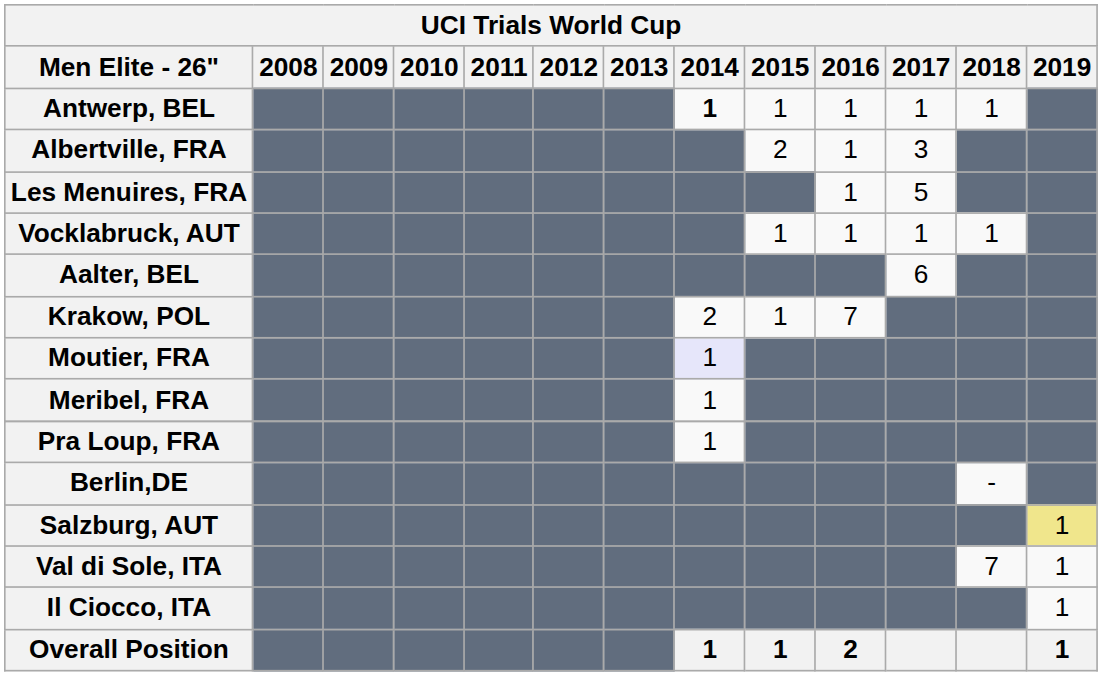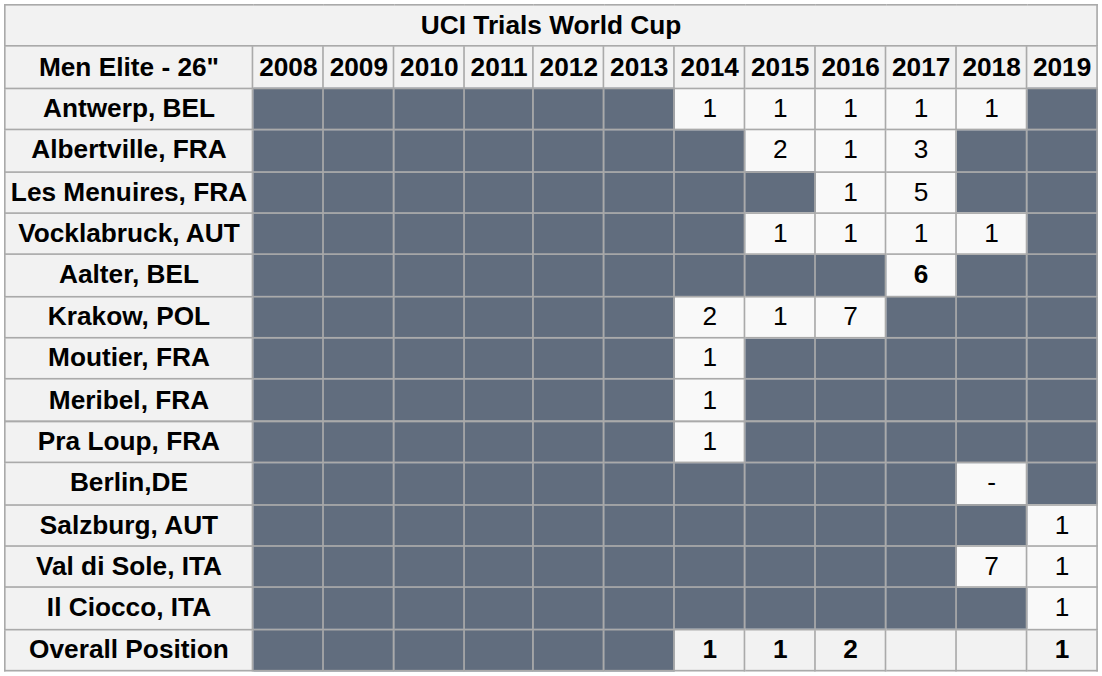Antwerp, BEL | 2014: bold -> normal
Aalter, BEL | 2017: normal -> bold
Moutier, FRA | 2014: lavender background -> no background
Salzburg, AUT | 2019: khaki background -> no background
